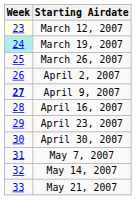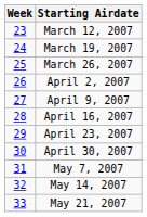March 12, 2007 | Week: lightyellow background -> no background
March 19, 2007 | Week: paleturquoise background -> no background
April 9, 2007 | Week: bold -> normal
